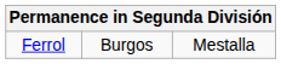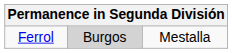Ferrol | column 2: no background -> lightgrey background
